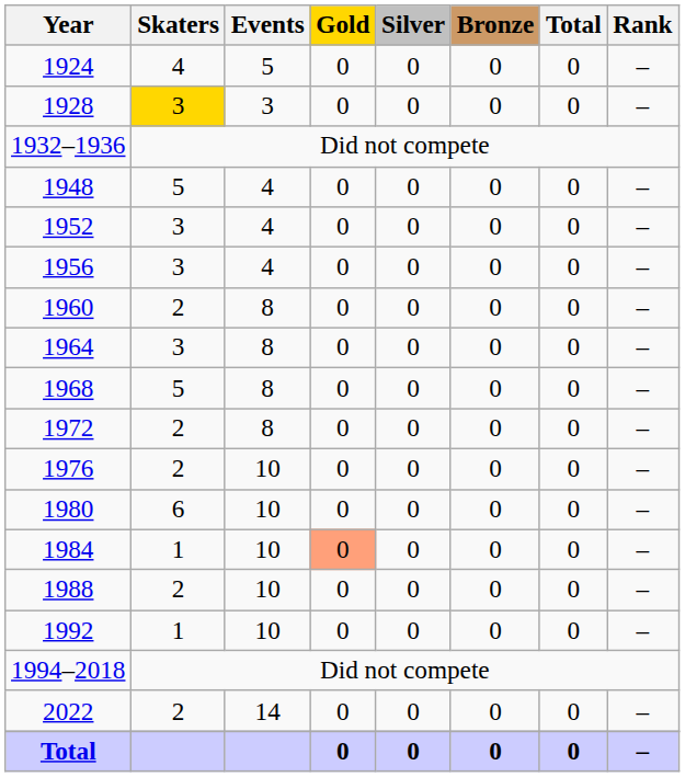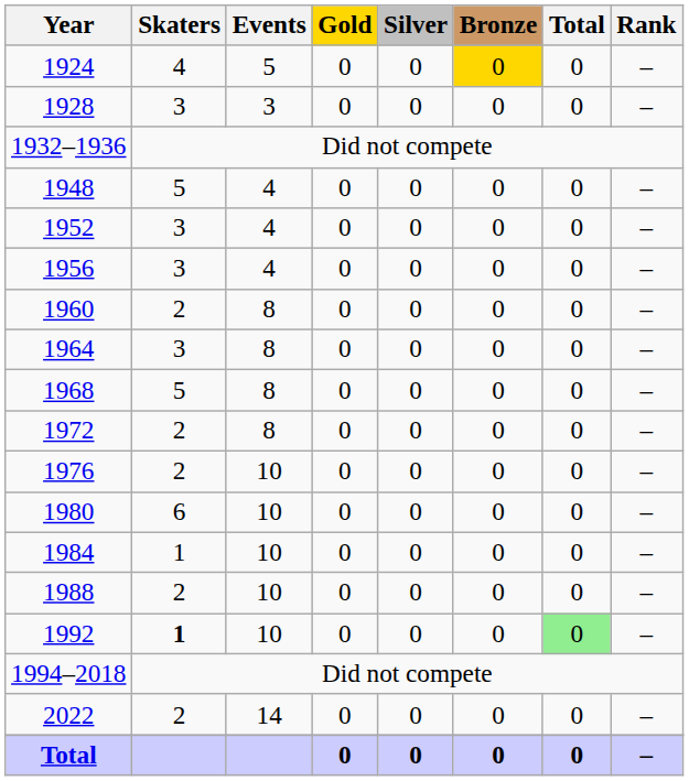1924 | Bronze: no background -> gold background
1928 | Skaters: gold background -> no background
1984 | Gold: lightsalmon background -> no background
1992 | Skaters: normal -> bold
1992 | Total: no background -> lightgreen background
